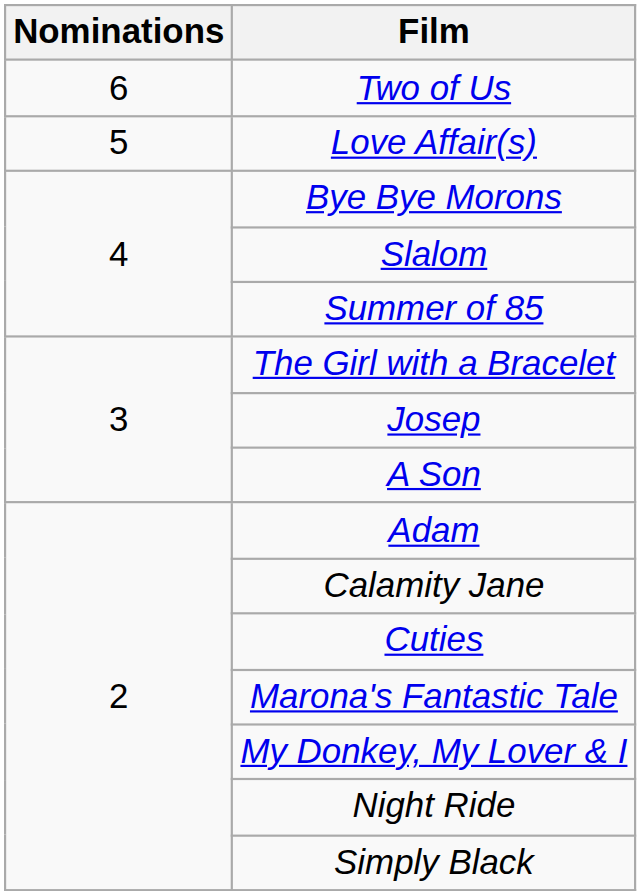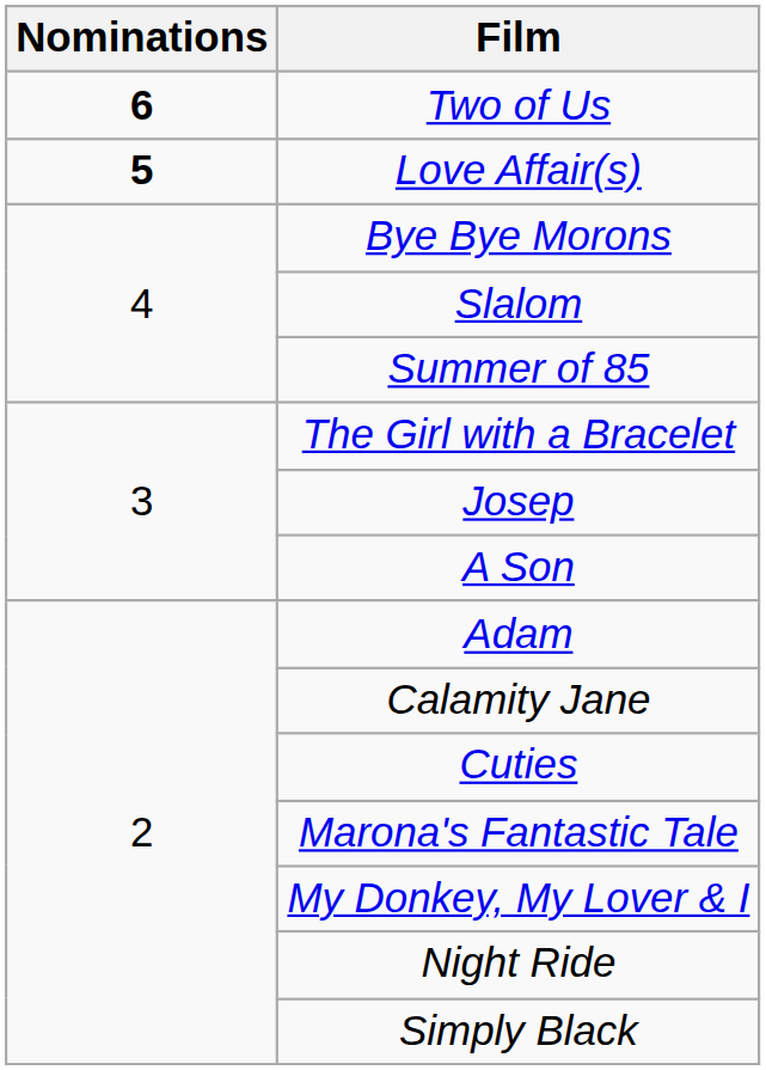Two of Us | Nominations: normal -> bold
Love Affair(s) | Nominations: normal -> bold
